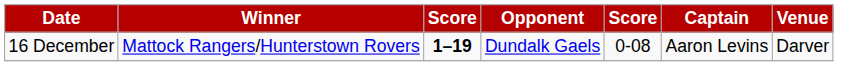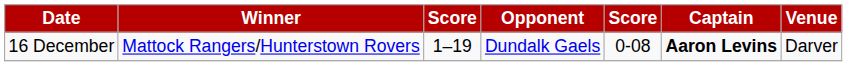16 December | column 3: bold -> normal
16 December | Captain: normal -> bold
